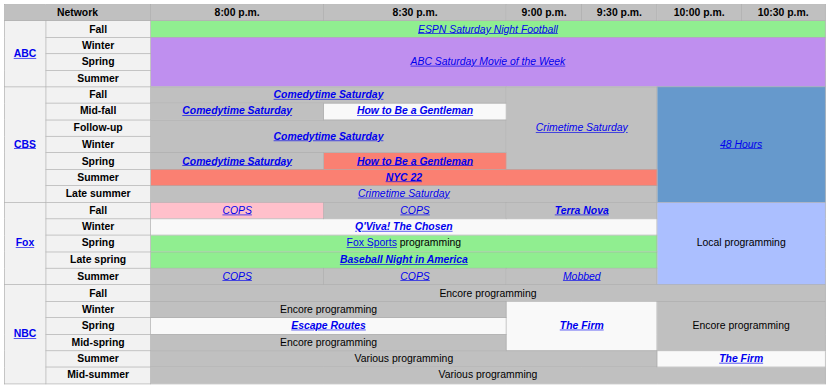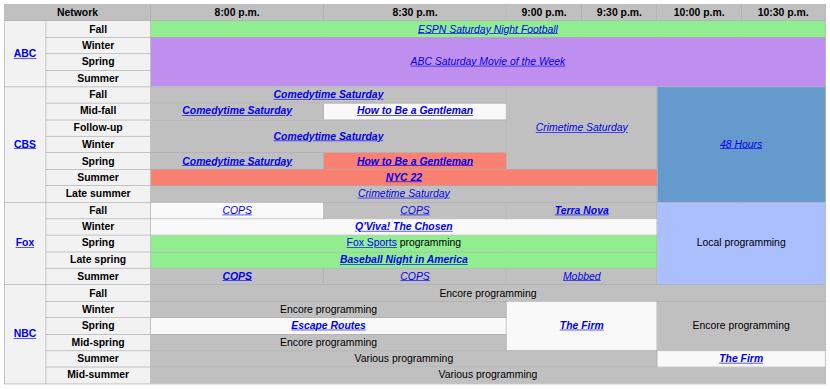Fall / COPS | 8:00 p.m.: pink background -> no background
Summer / COPS | 8:00 p.m.: normal -> bold
